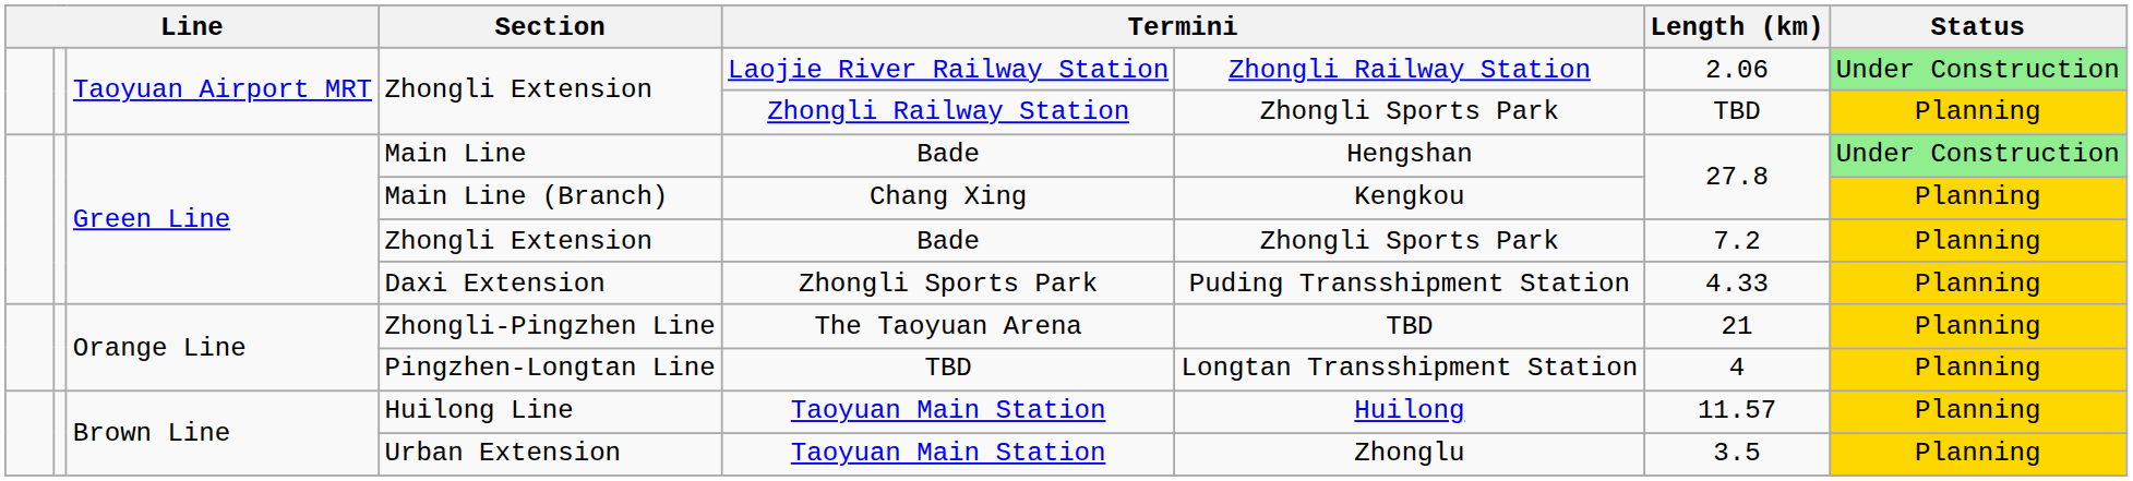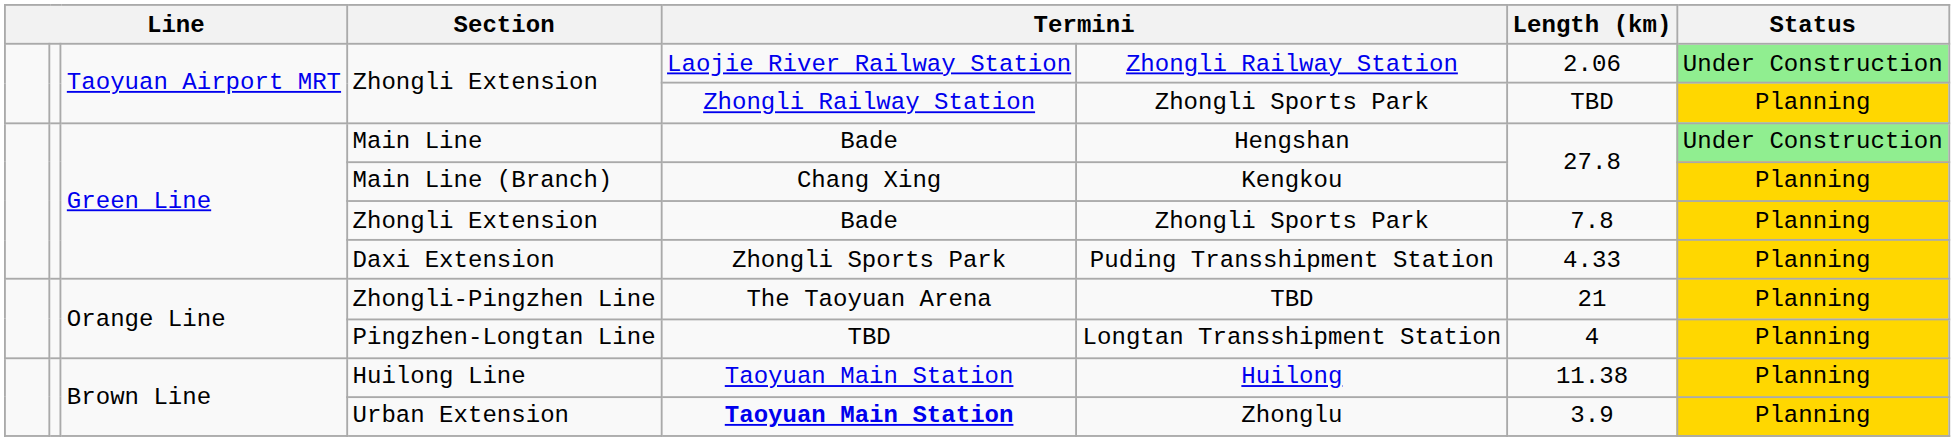Green Line / Zhongli Extension | Length (km): 7.2 -> 7.8
Huilong Line | Length (km): 11.57 -> 11.38
Urban Extension | column 5: normal -> bold
Urban Extension | Length (km): 3.5 -> 3.9
